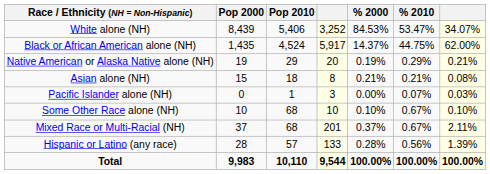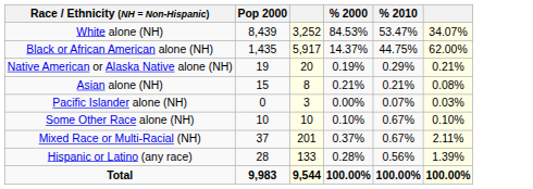- column: Pop 2010 | 5,406 | 4,524 | 29 | 18 | 1 | 68 | 68 | 57 | 10,110
